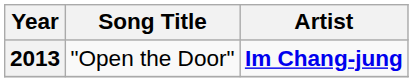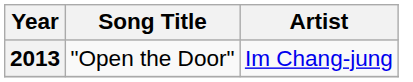2013 | Artist: bold -> normal
